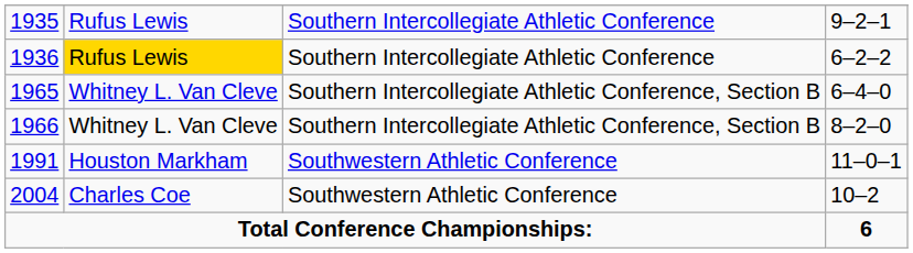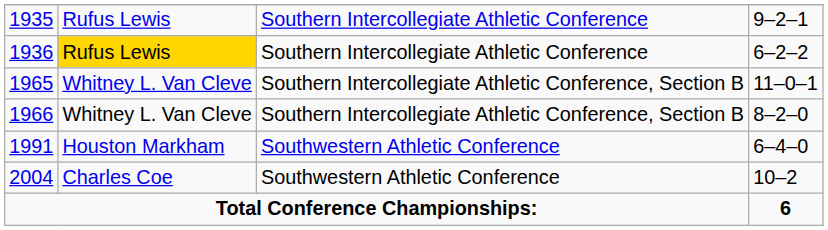1965 | column 4: 6–4–0 -> 11–0–1
1991 | column 4: 11–0–1 -> 6–4–0
